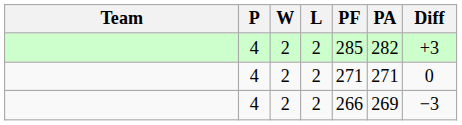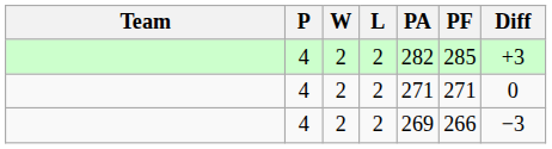columns swapped: PF <-> PA
